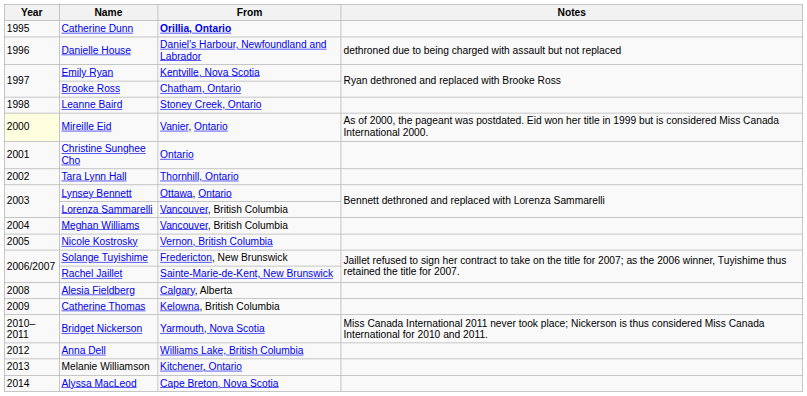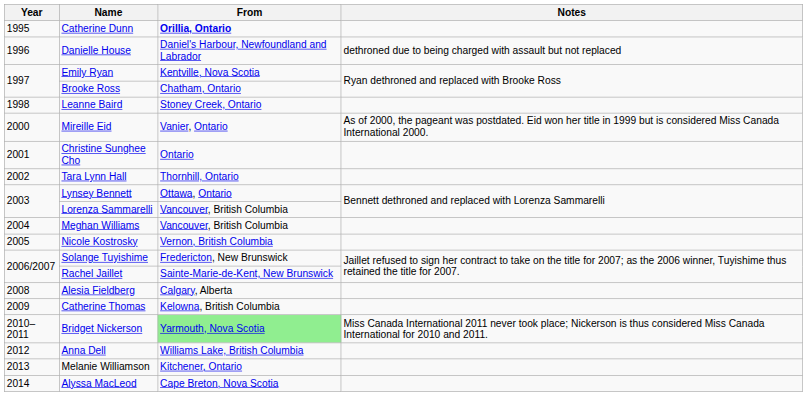Mireille Eid | Year: lightyellow background -> no background
Bridget Nickerson | From: no background -> lightgreen background
